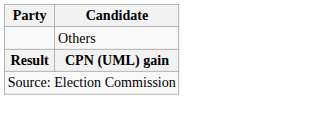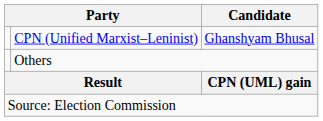+ row: CPN (Unified Marxist–Leninist) | Ghanshyam Bhusal
